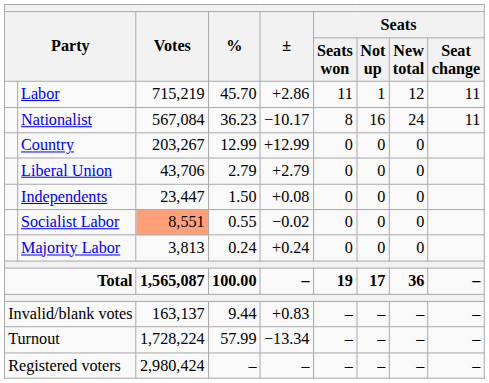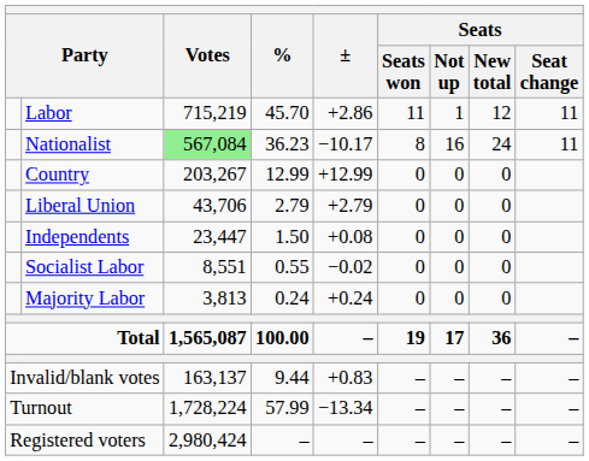Nationalist | Votes: no background -> lightgreen background
Socialist Labor | Votes: lightsalmon background -> no background
